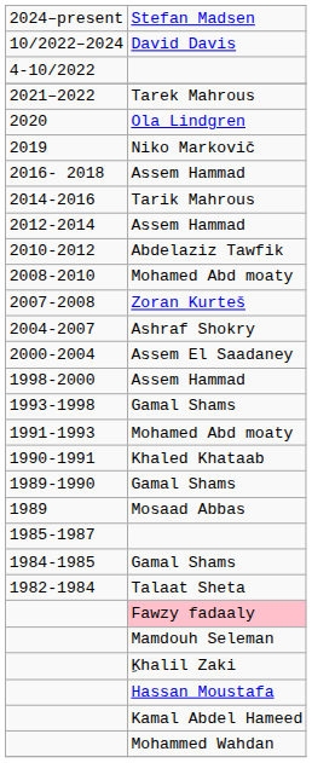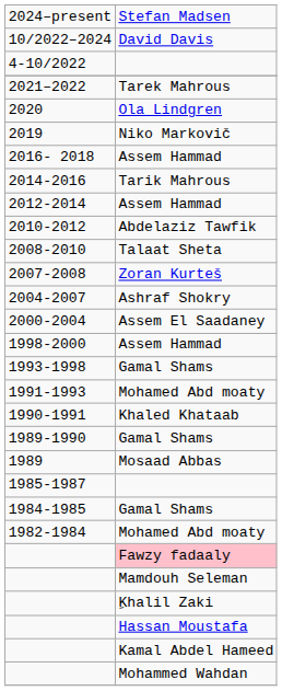row 11 | column 2: Mohamed Abd moaty -> Talaat Sheta
row 23 | column 2: Talaat Sheta -> Mohamed Abd moaty
